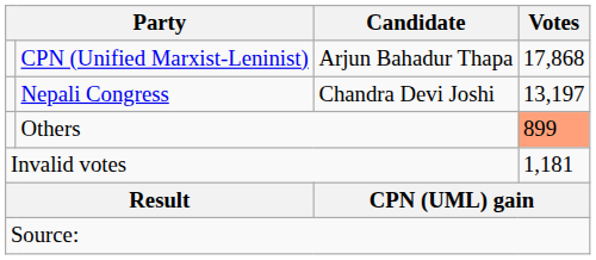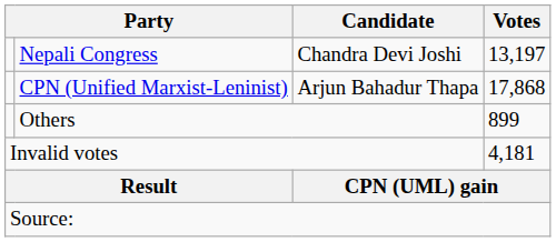rows swapped: CPN (Unified Marxist-Leninist) <-> Nepali Congress
Others | Votes: lightsalmon background -> no background
Invalid votes | Votes: 1,181 -> 4,181
